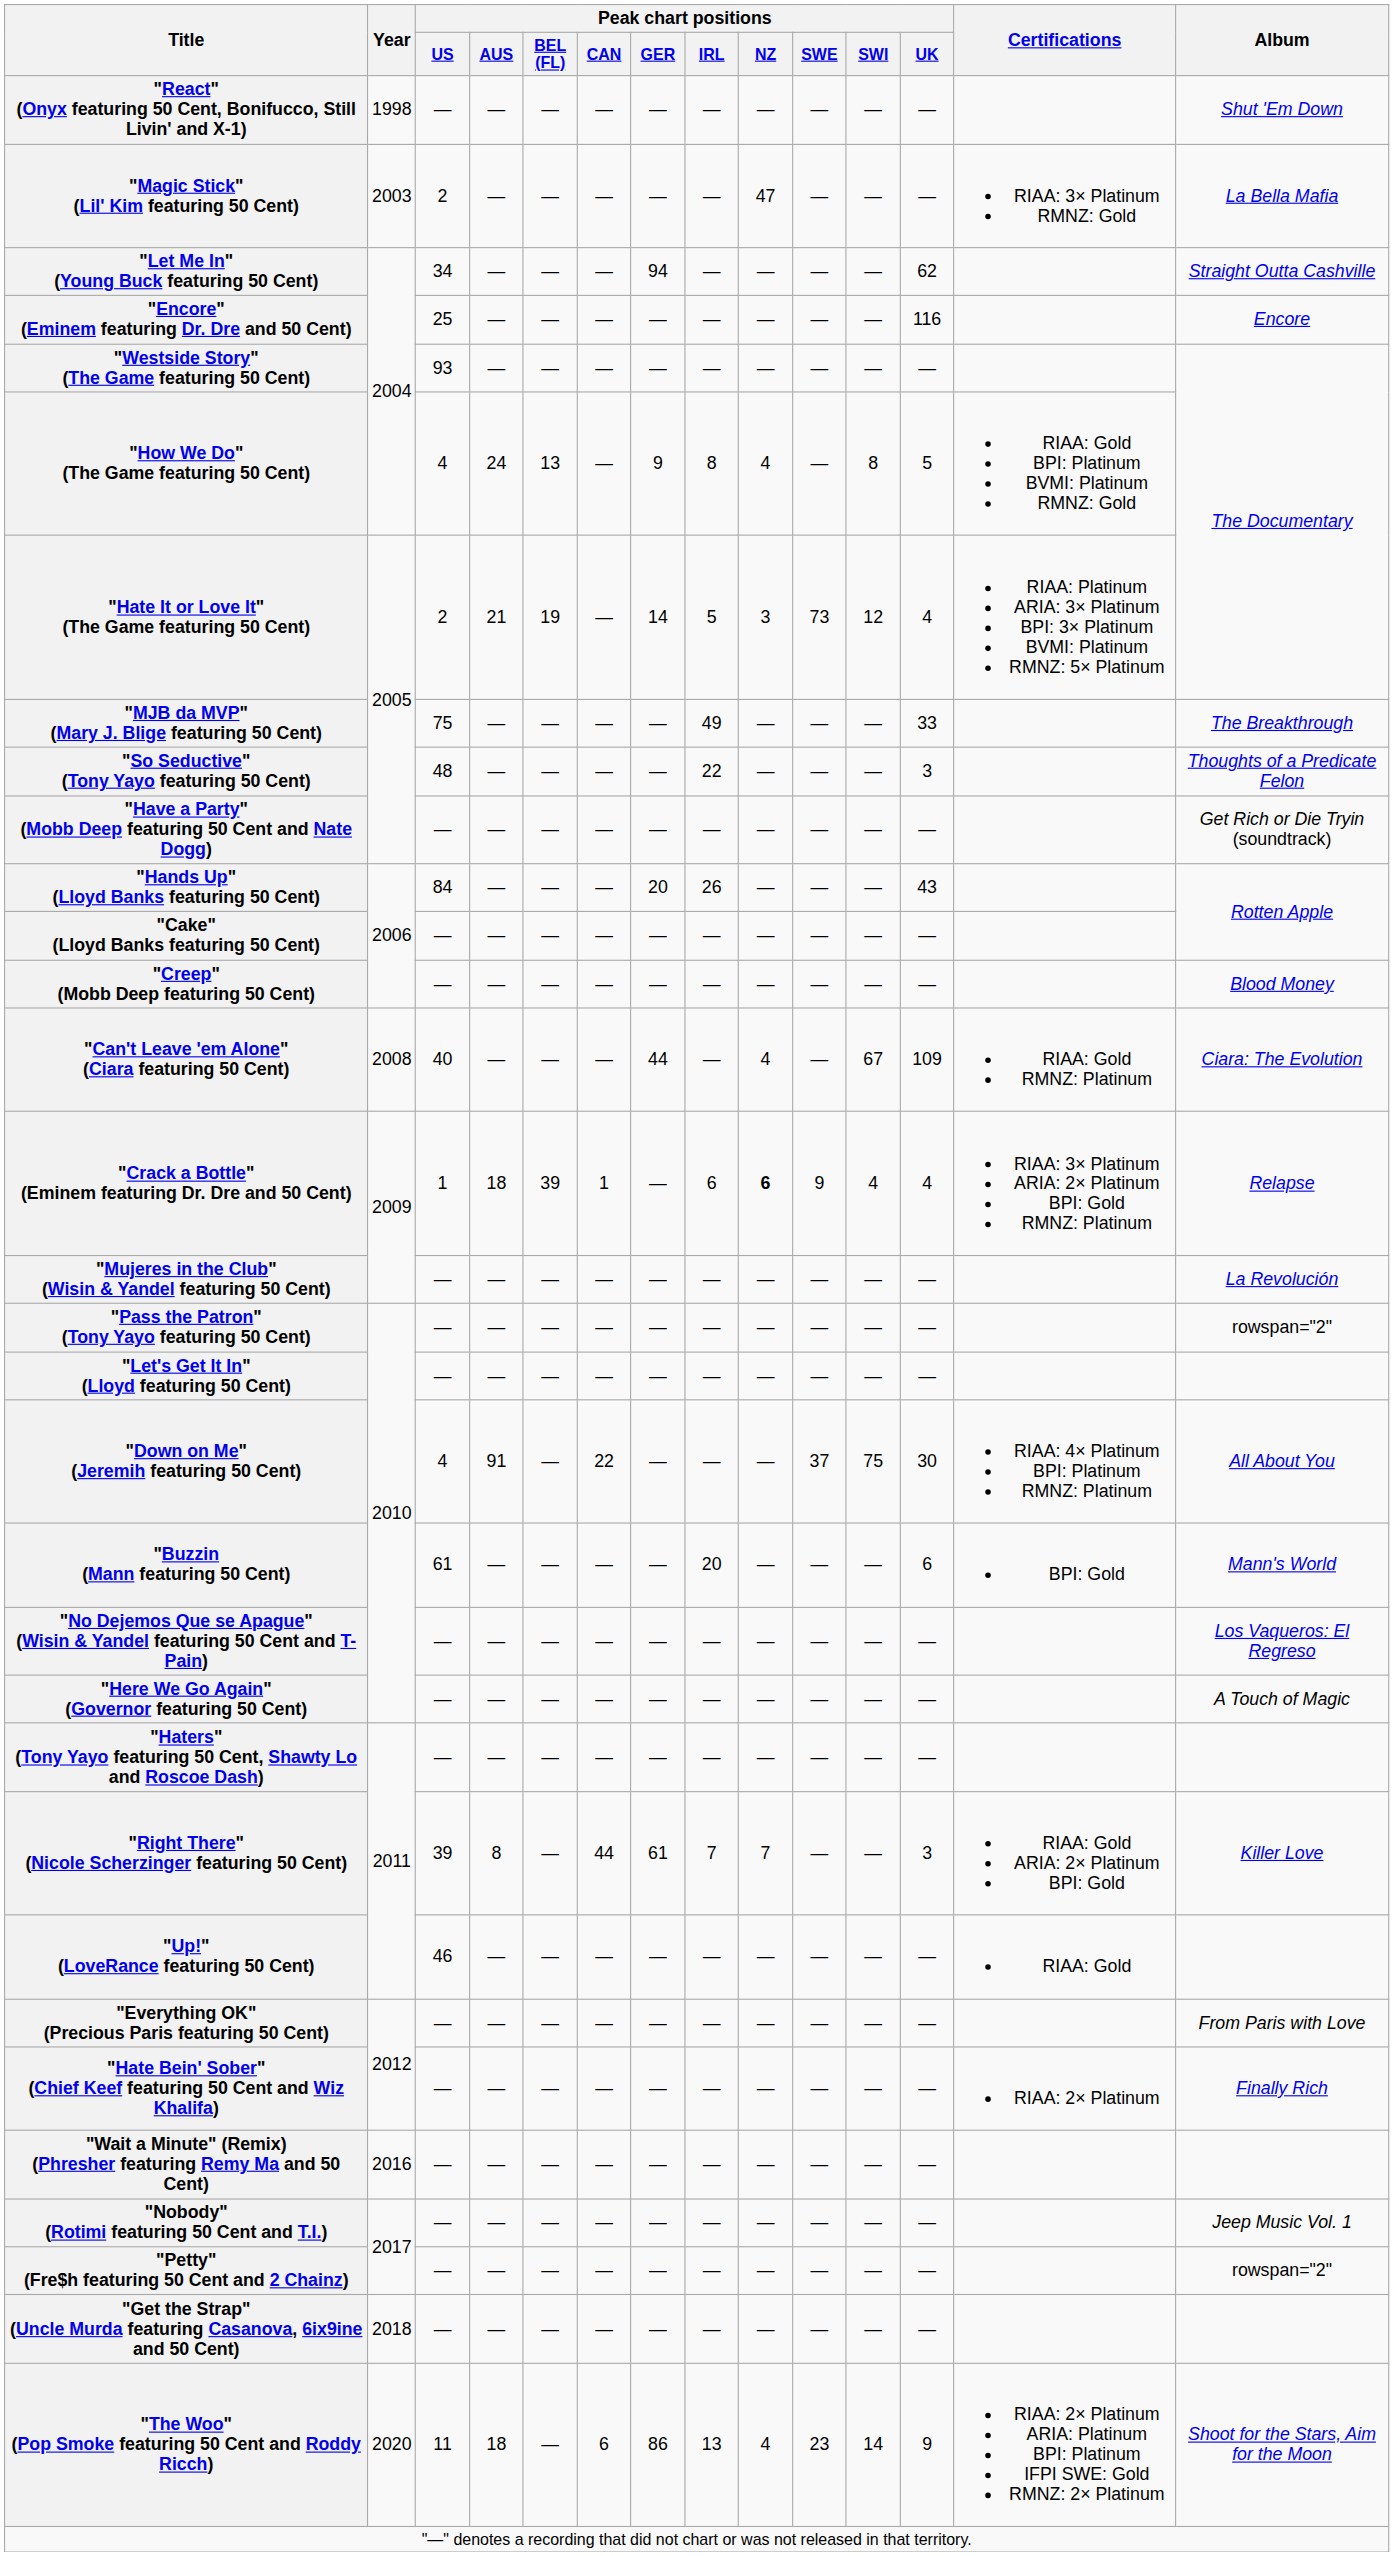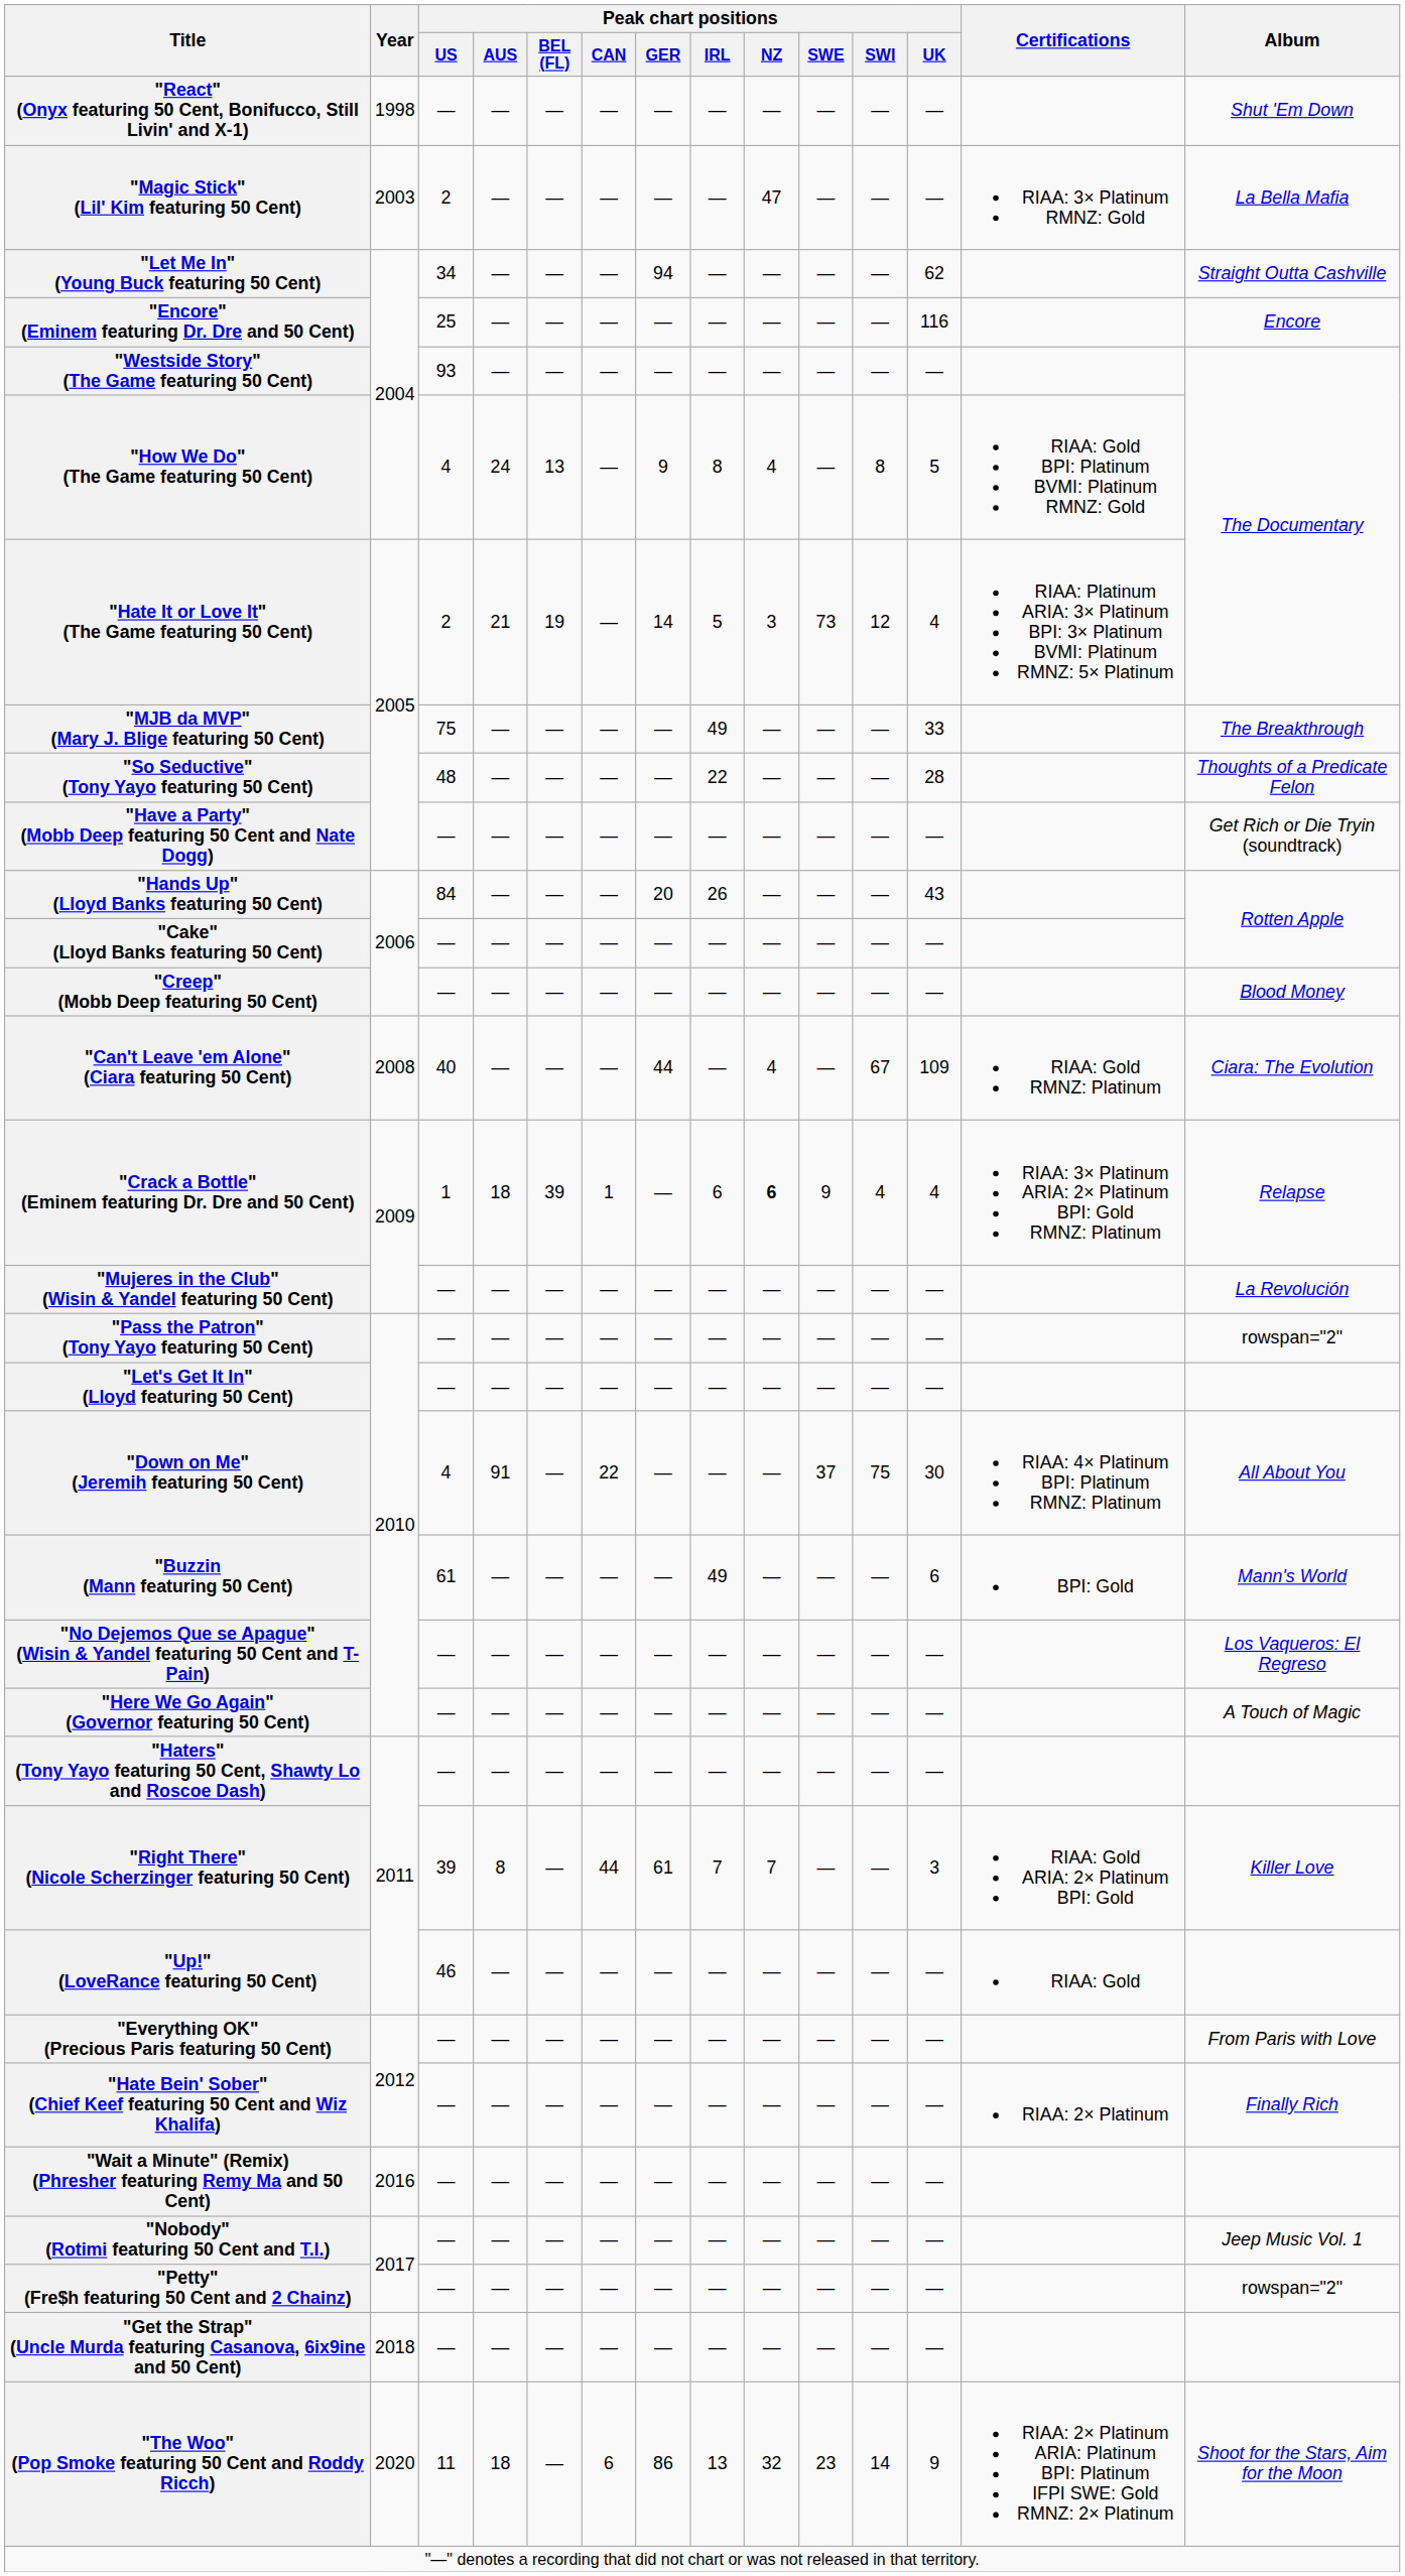"So Seductive" (Tony Yayo featuring 50 Cent) | Peak chart positions / UK: 3 -> 28
"Buzzin (Mann featuring 50 Cent) | Peak chart positions / IRL: 20 -> 49
"The Woo" (Pop Smoke featuring 50 Cent and Roddy Ricch) | Peak chart positions / NZ: 4 -> 32
